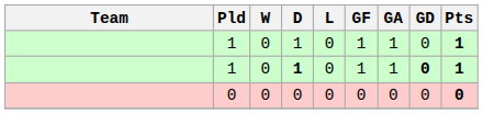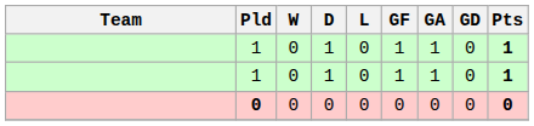row 3 | D: bold -> normal
row 3 | GD: bold -> normal
row 4 | Pld: normal -> bold
